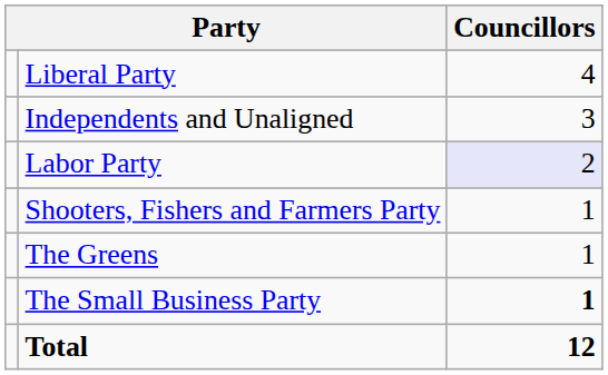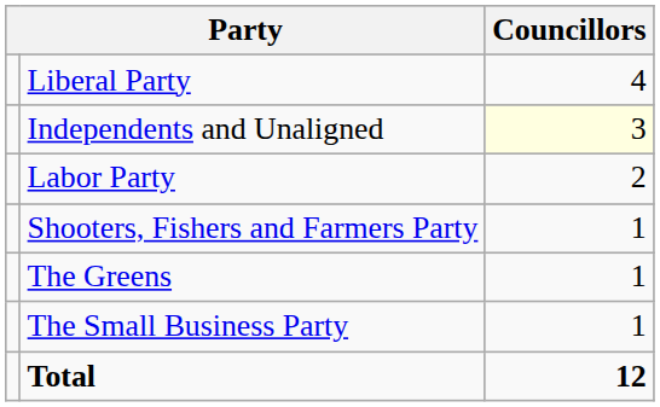Independents and Unaligned | Councillors: no background -> lightyellow background
Labor Party | Councillors: lavender background -> no background
The Small Business Party | Councillors: bold -> normal
